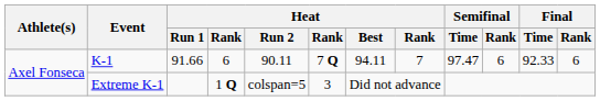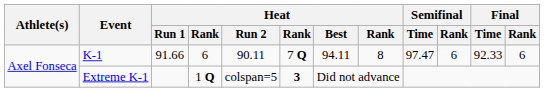K-1 | column 8: 7 -> 8
Extreme K-1 | column 6: normal -> bold
